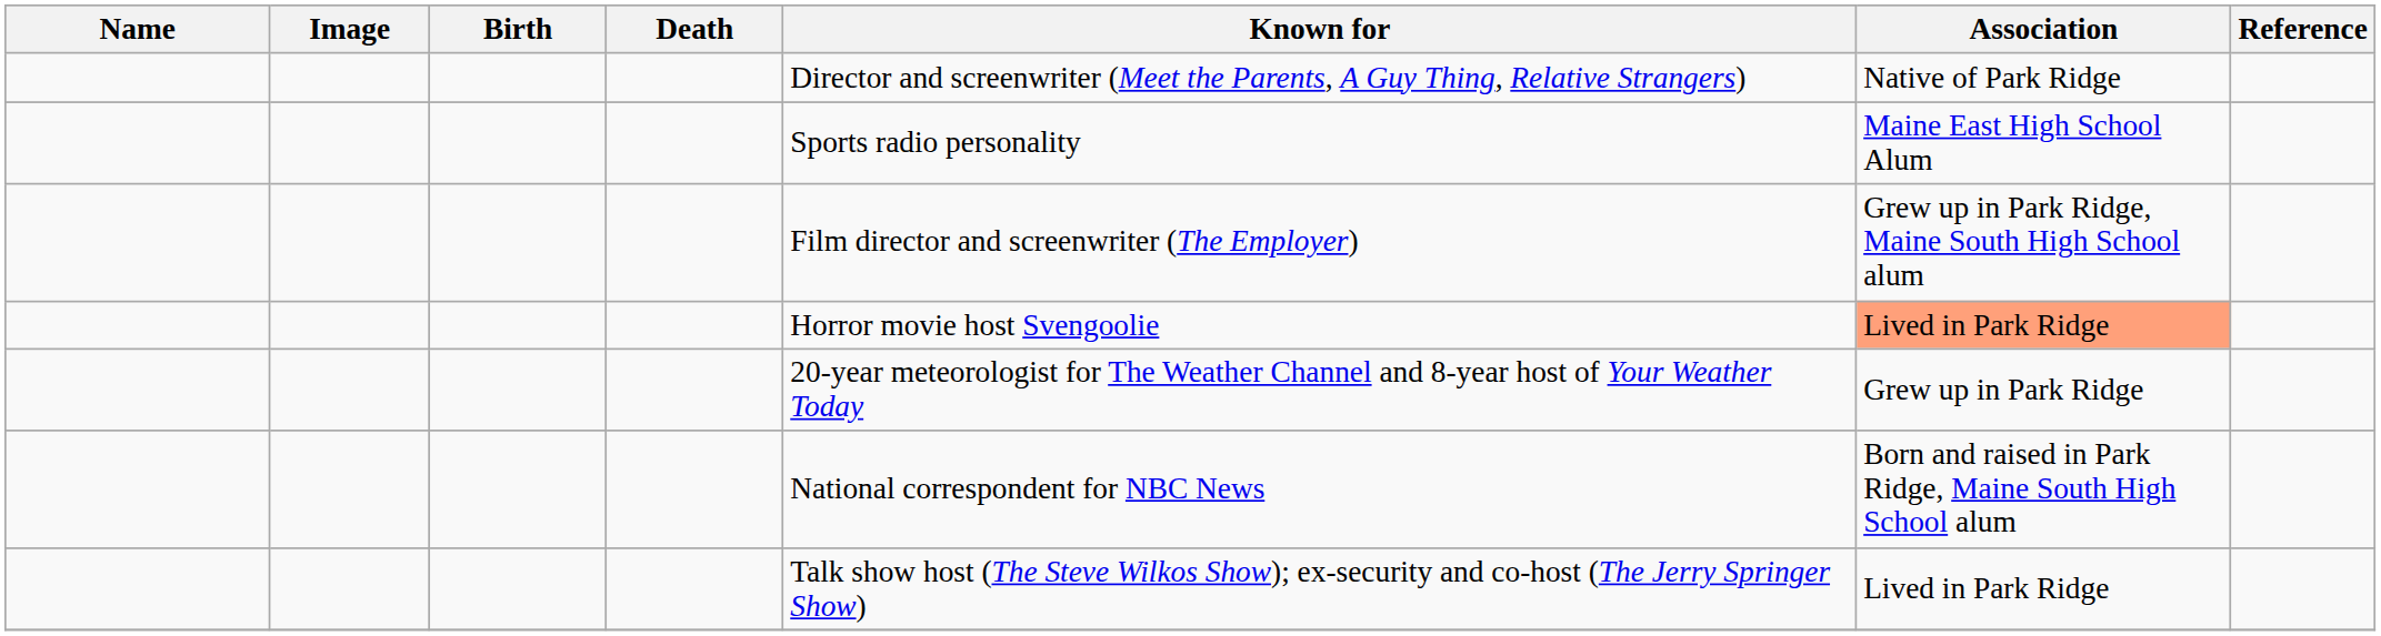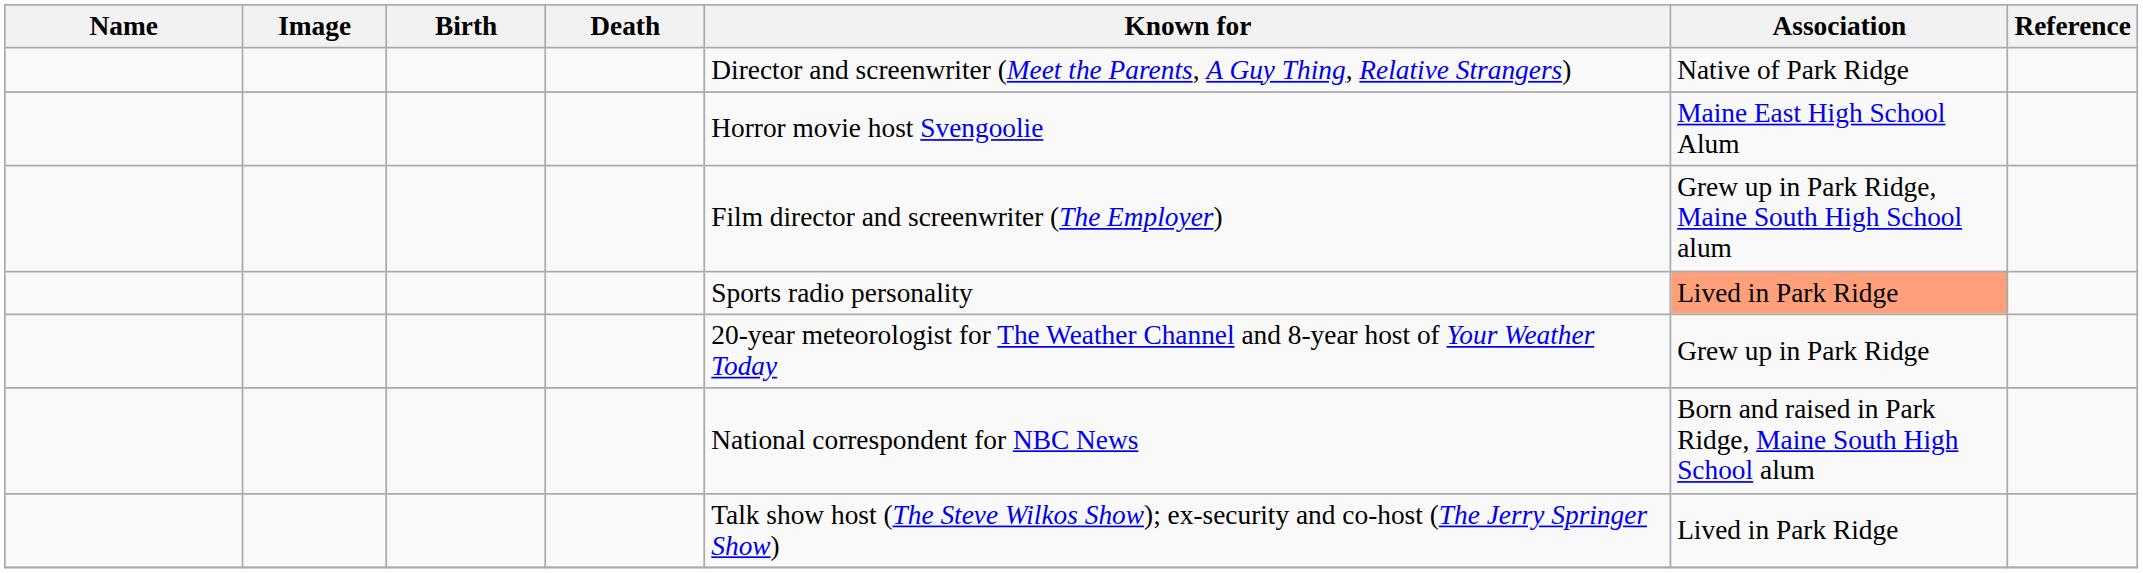row 3 | Known for: Sports radio personality -> Horror movie host Svengoolie
row 5 | Known for: Horror movie host Svengoolie -> Sports radio personality
